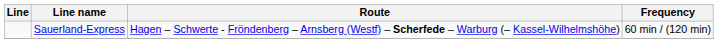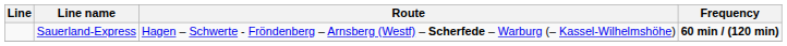Sauerland-Express | Frequency: normal -> bold
